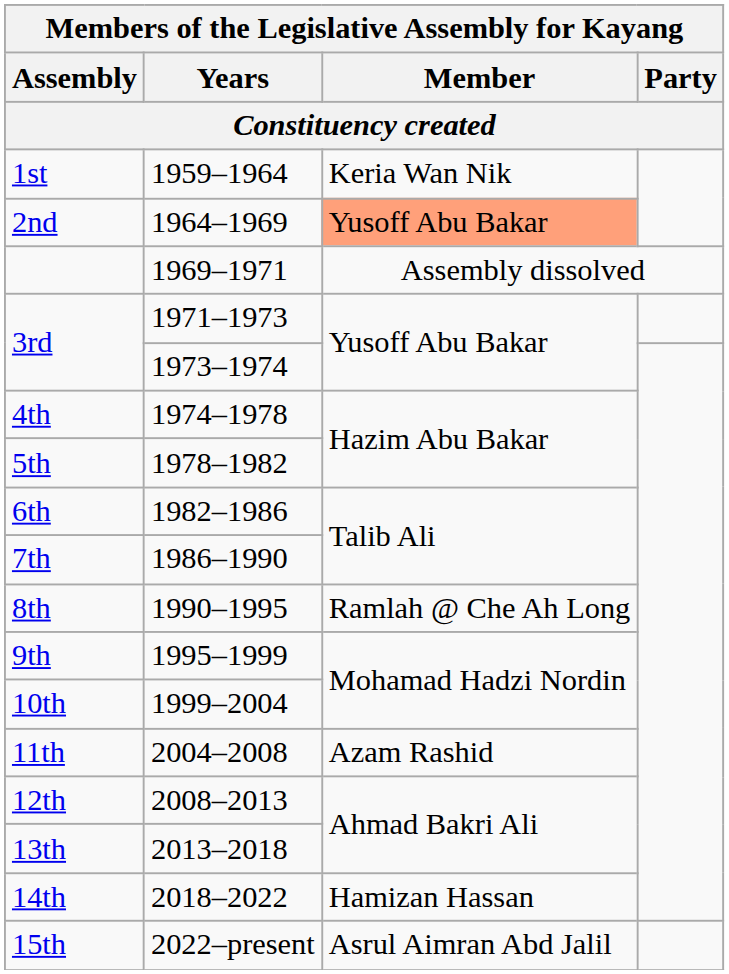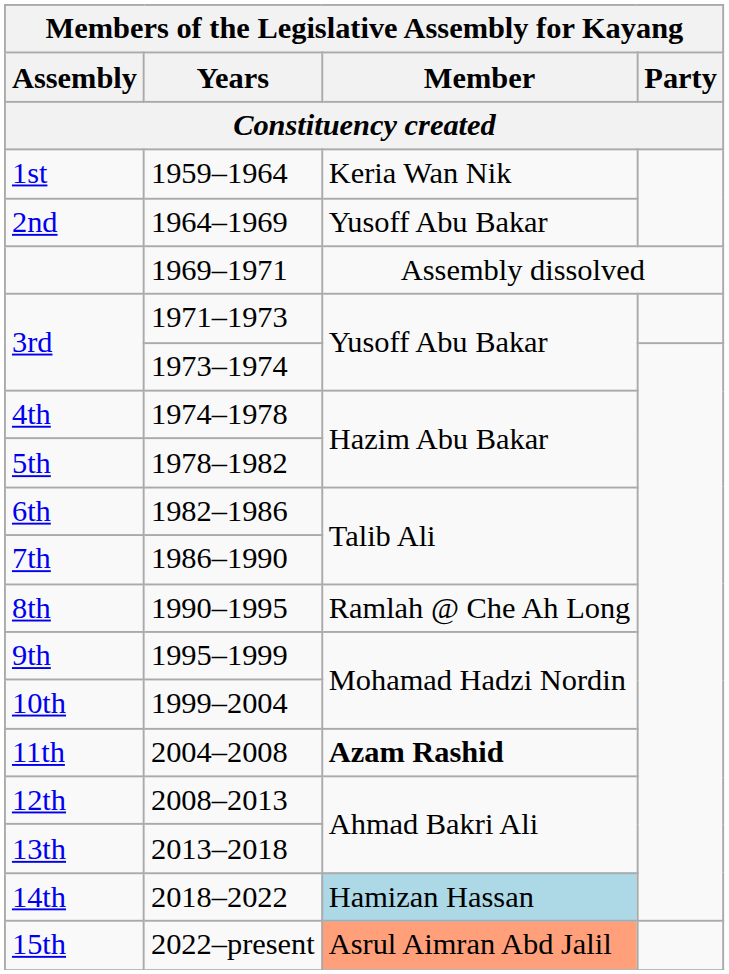2nd | Member: lightsalmon background -> no background
11th | Member: normal -> bold
14th | Member: no background -> lightblue background
15th | Member: no background -> lightsalmon background
